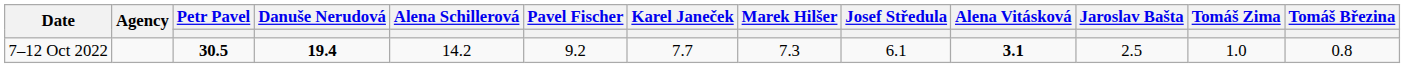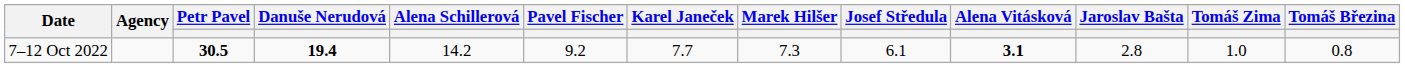7–12 Oct 2022 | Jaroslav Bašta: 2.5 -> 2.8
